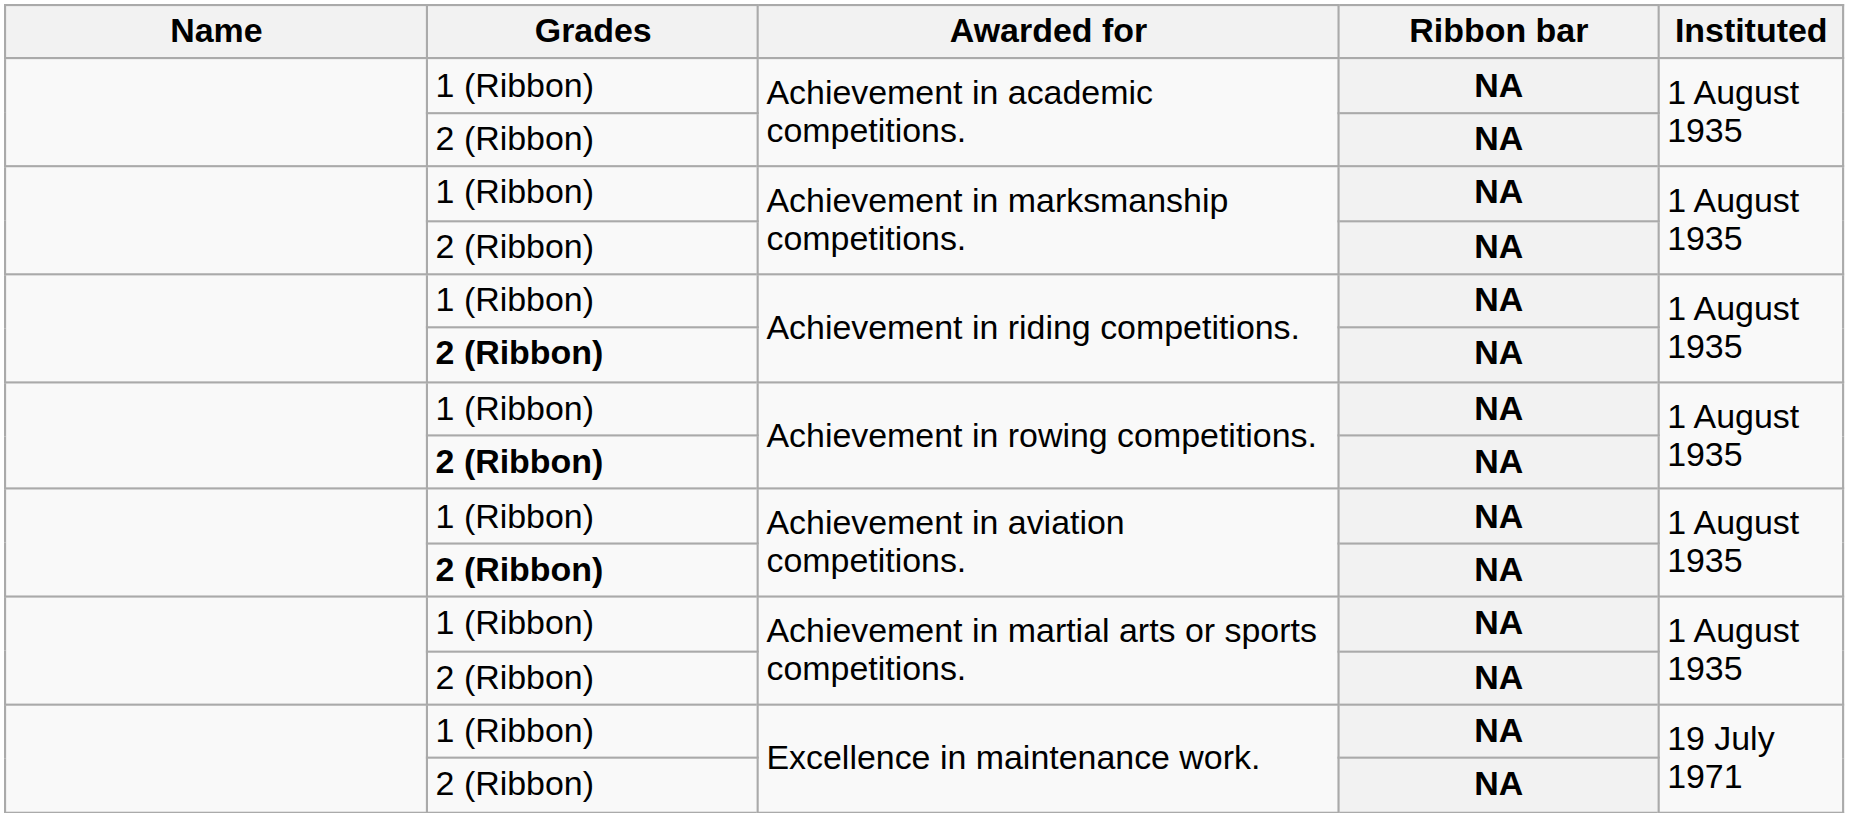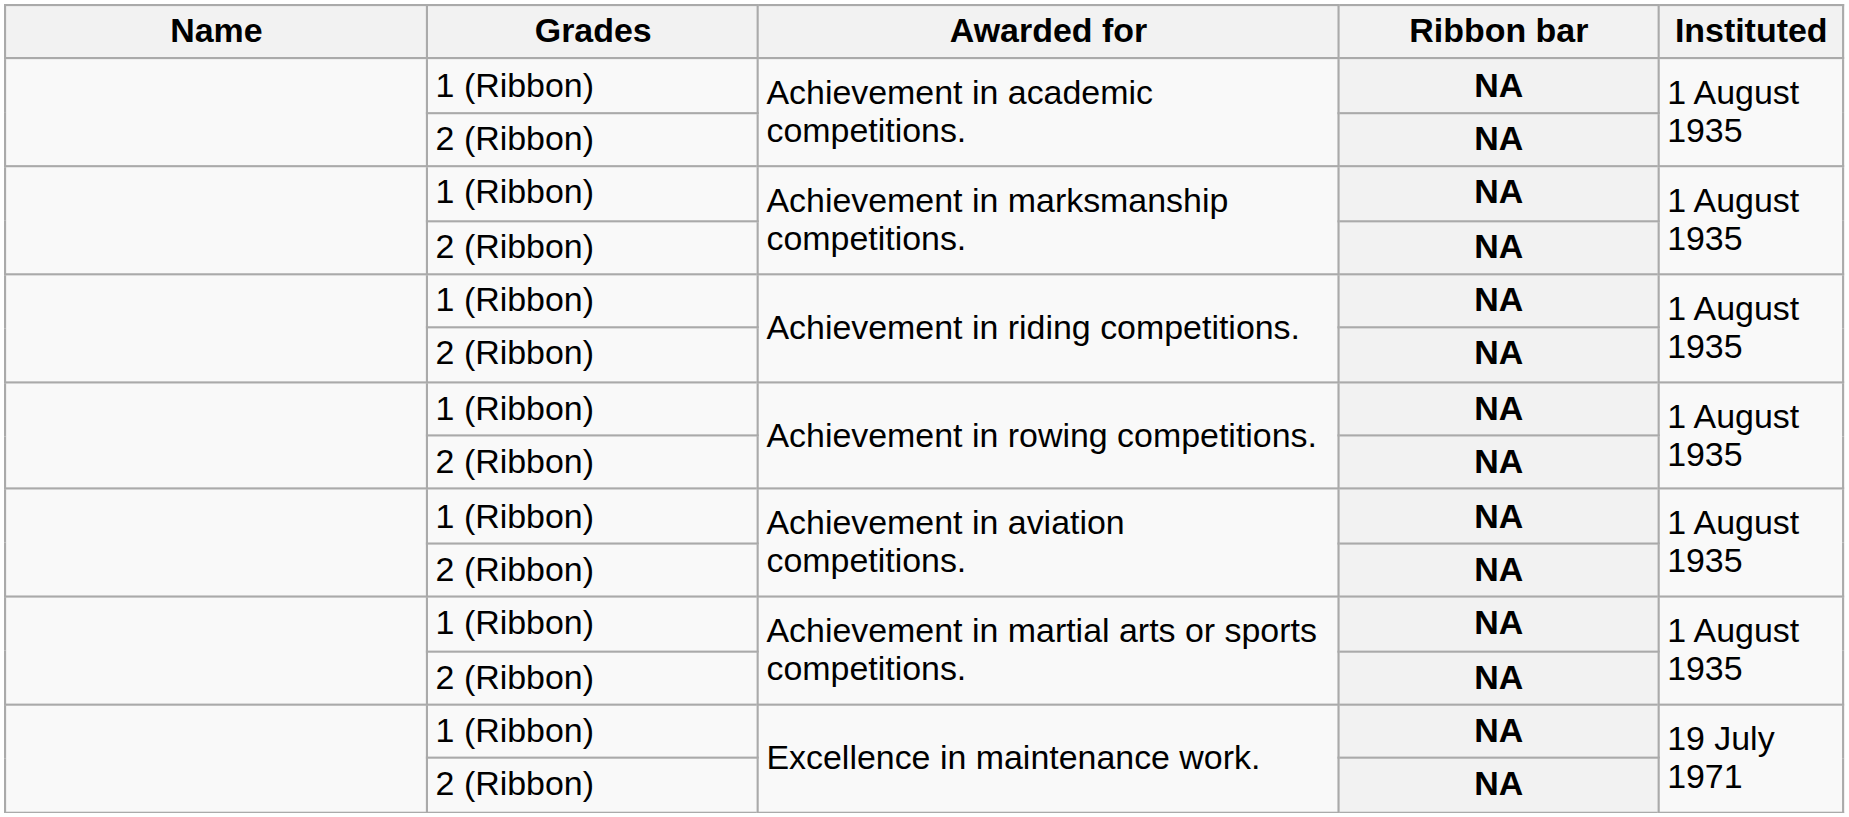2 (Ribbon) / Achievement in riding competitions. | Grades: bold -> normal
2 (Ribbon) / Achievement in rowing competitions. | Grades: bold -> normal
2 (Ribbon) / Achievement in aviation competitions. | Grades: bold -> normal
